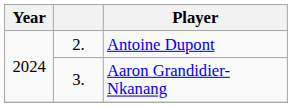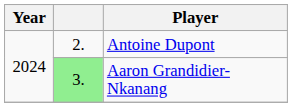Aaron Grandidier-Nkanang | column 2: no background -> lightgreen background
